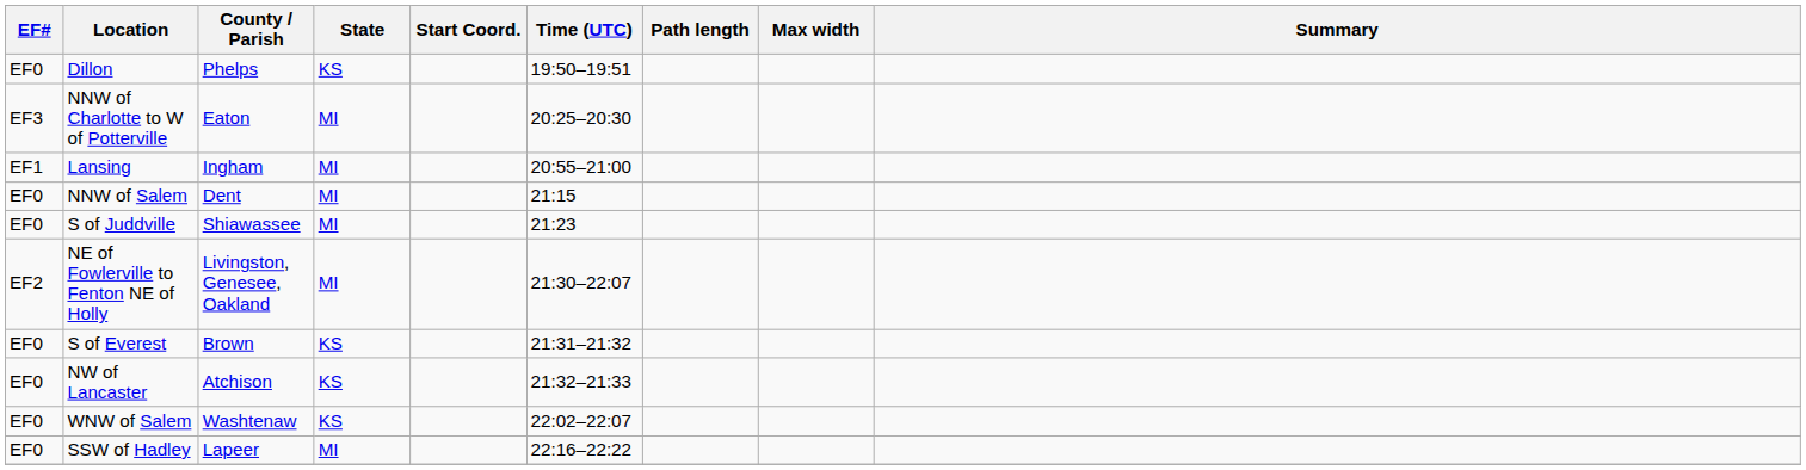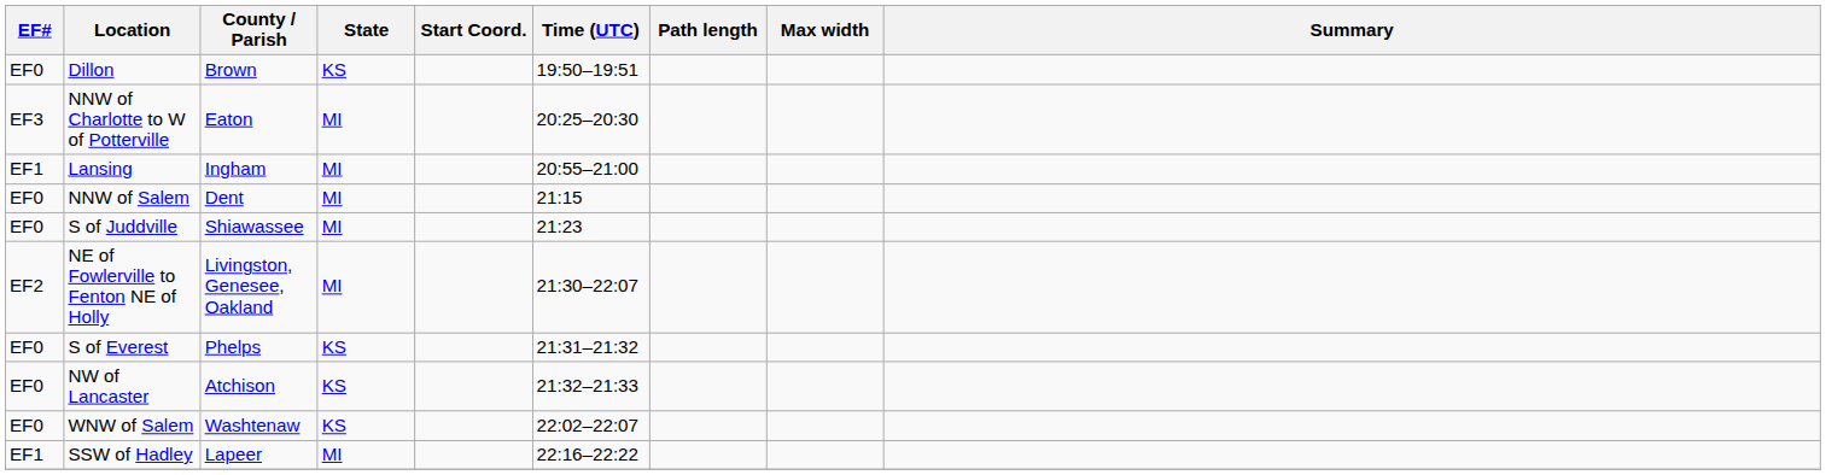Dillon | County / Parish: Phelps -> Brown
S of Everest | County / Parish: Brown -> Phelps
SSW of Hadley | EF#: EF0 -> EF1
